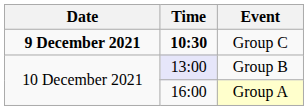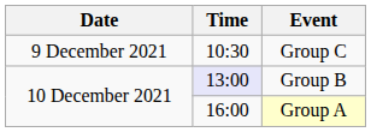Group C | Date: bold -> normal
Group C | Time: bold -> normal
